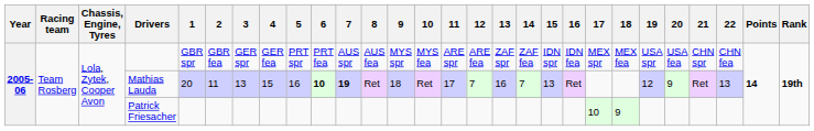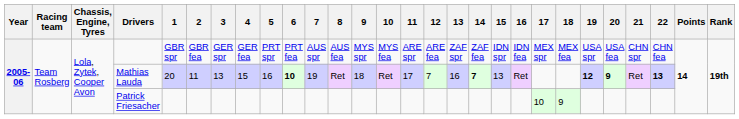Mathias Lauda | 7: bold -> normal
Mathias Lauda | 14: normal -> bold
Mathias Lauda | 19: normal -> bold
Mathias Lauda | 20: normal -> bold
Mathias Lauda | 22: normal -> bold
